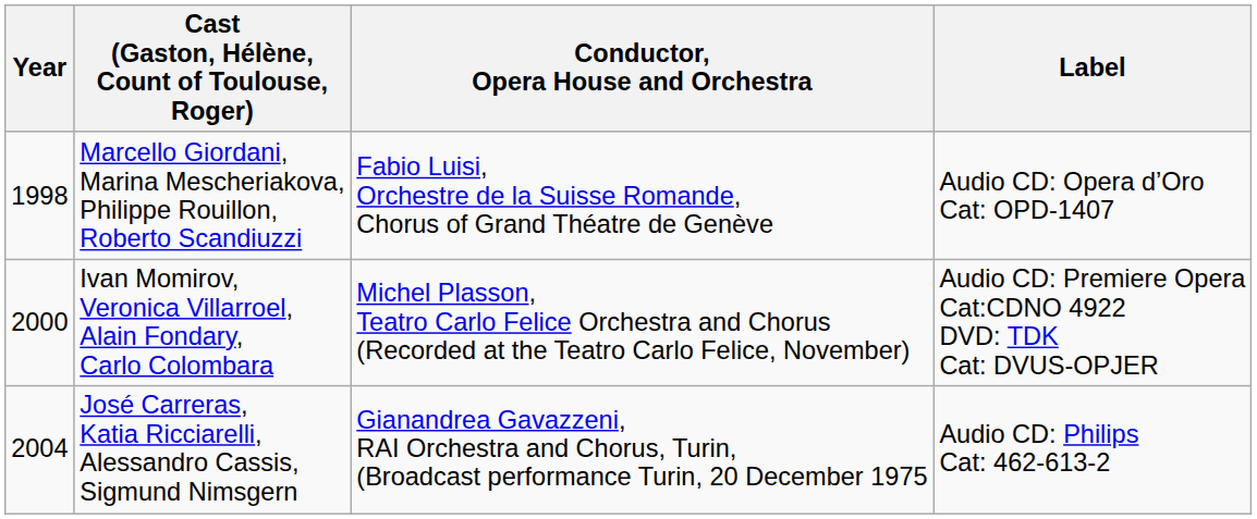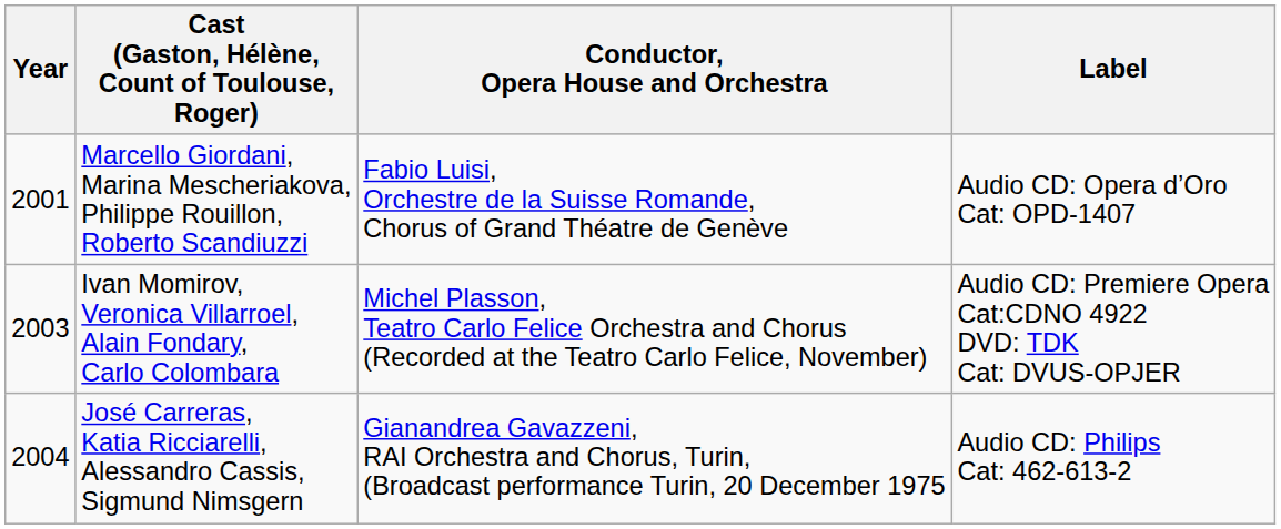row 2 | Year: 1998 -> 2001
row 3 | Year: 2000 -> 2003
